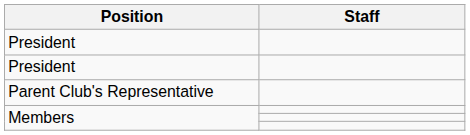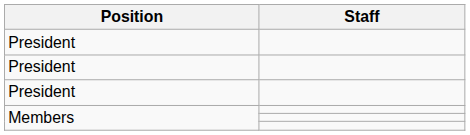row 4 | Position: Parent Club's Representative -> President
